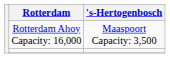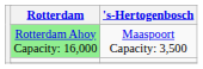Rotterdam Ahoy Capacity: 16,000 | Rotterdam: no background -> lightgreen background
